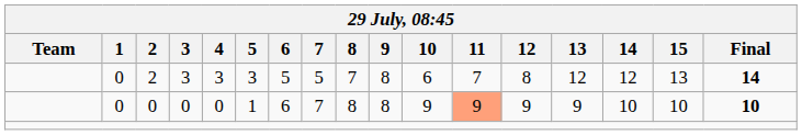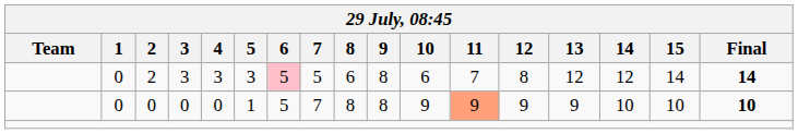row 3 | 6: no background -> pink background
row 3 | 8: 7 -> 6
row 3 | 15: 13 -> 14
row 4 | 6: 6 -> 5
